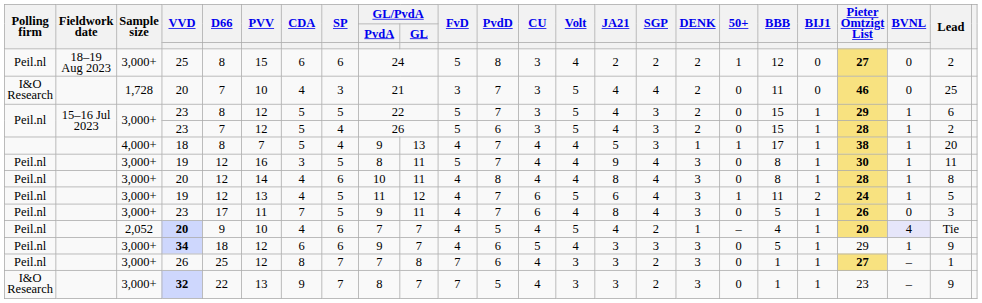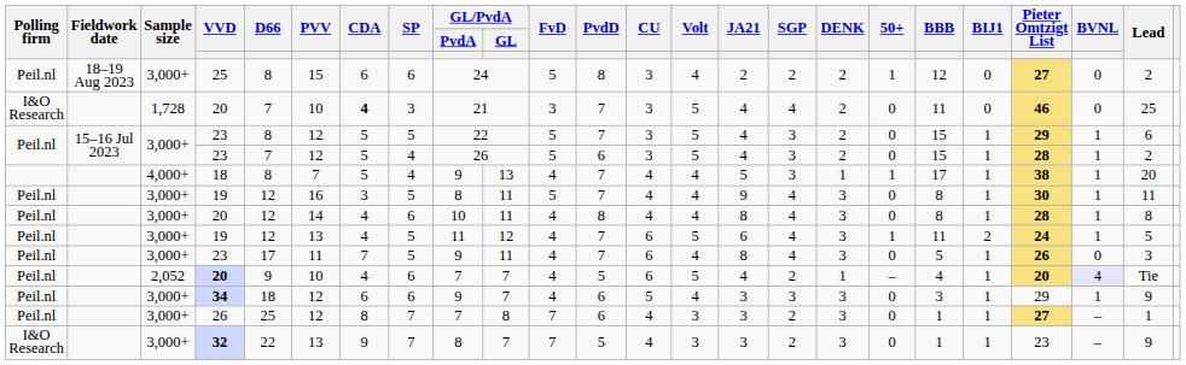1,728 / 20 | CDA: normal -> bold
2,052 / 20 | CU: 4 -> 6
34 | BBB: 5 -> 3
